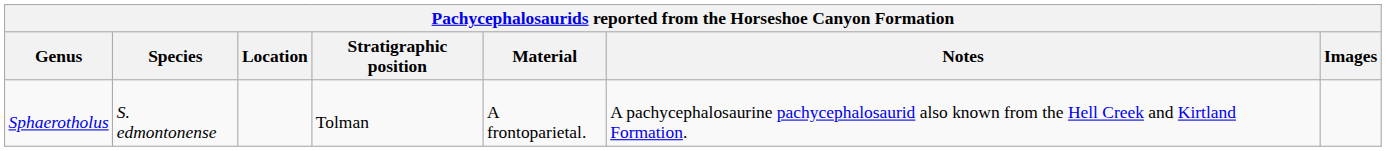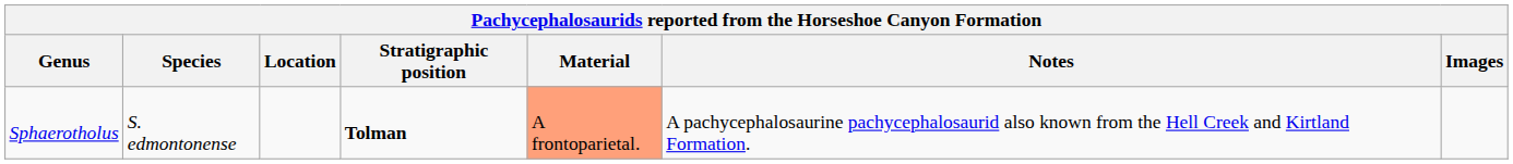Sphaerotholus | Stratigraphic position: normal -> bold
Sphaerotholus | Material: no background -> lightsalmon background
